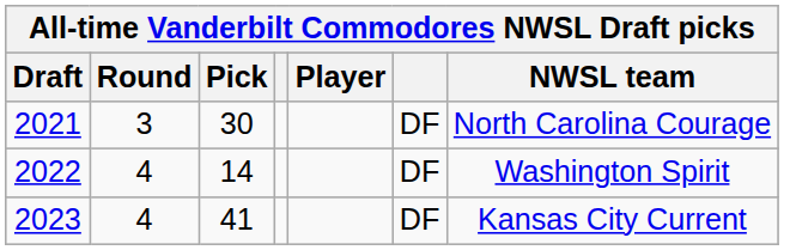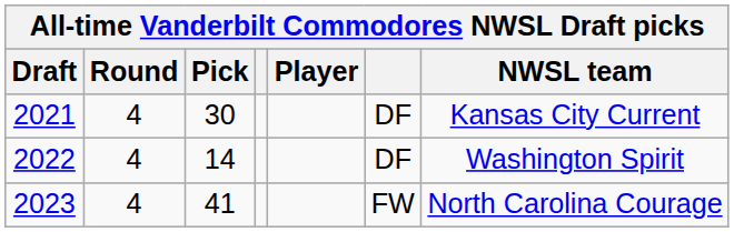2021 | Round: 3 -> 4
2021 | NWSL team: North Carolina Courage -> Kansas City Current
2023 | column 6: DF -> FW
2023 | NWSL team: Kansas City Current -> North Carolina Courage
